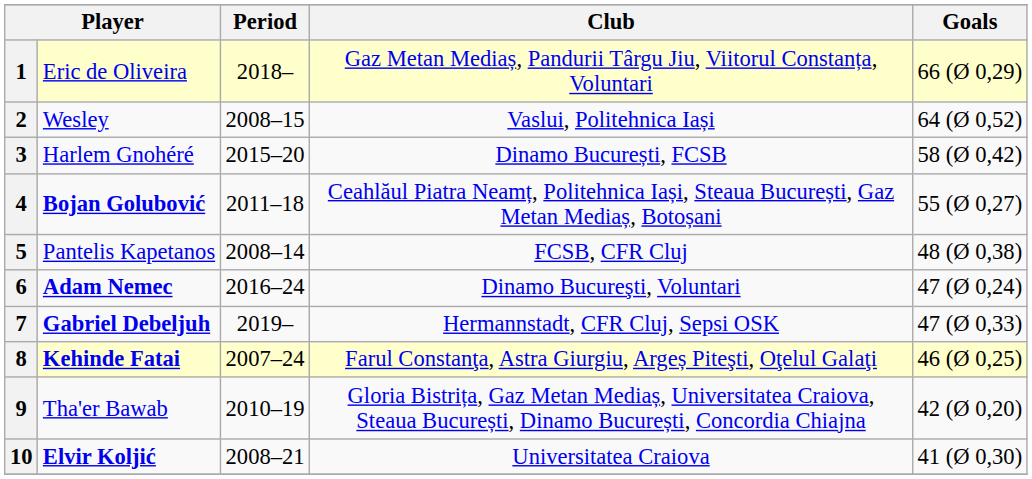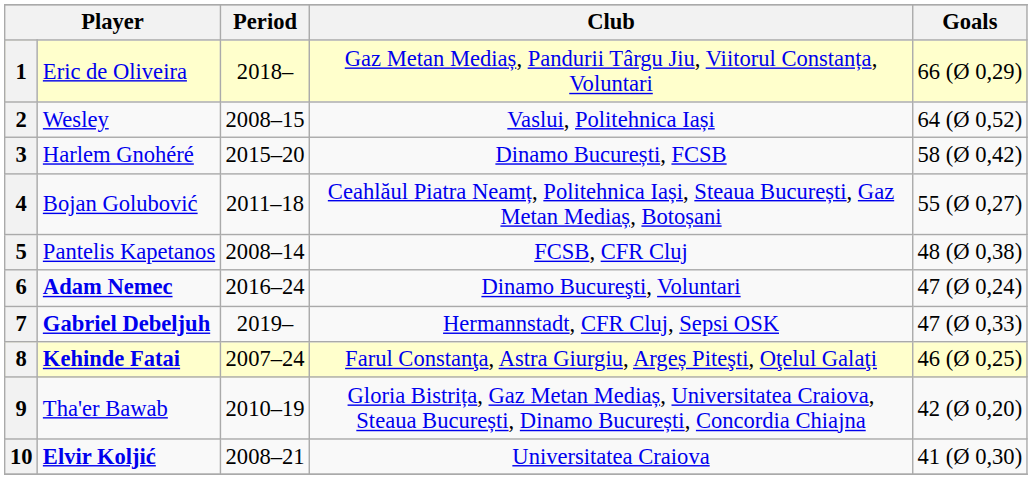4 | column 2: bold -> normal
